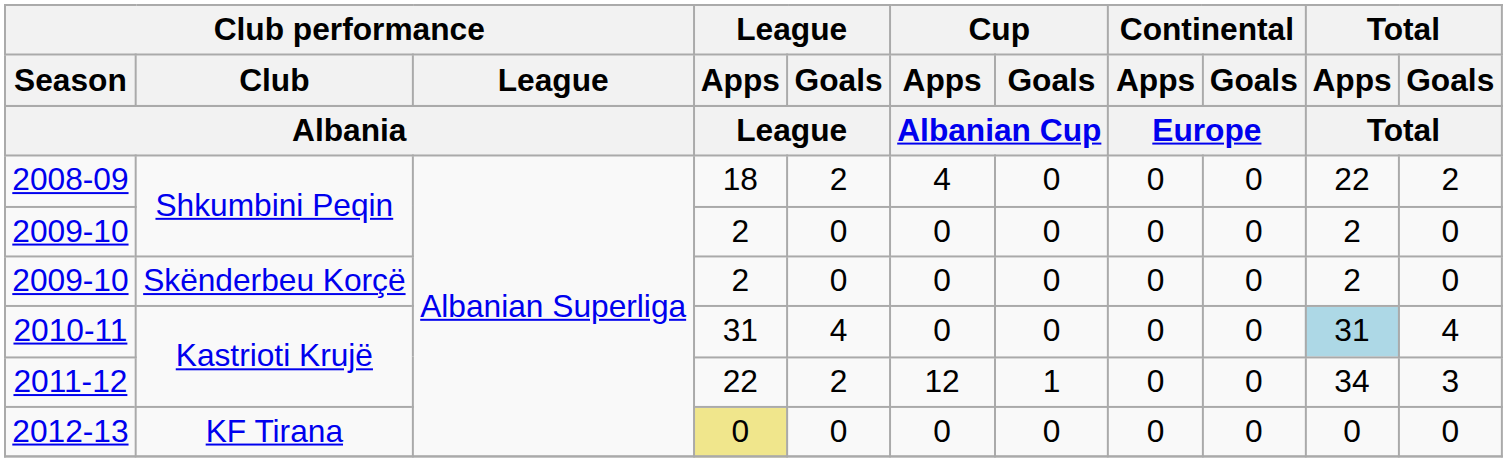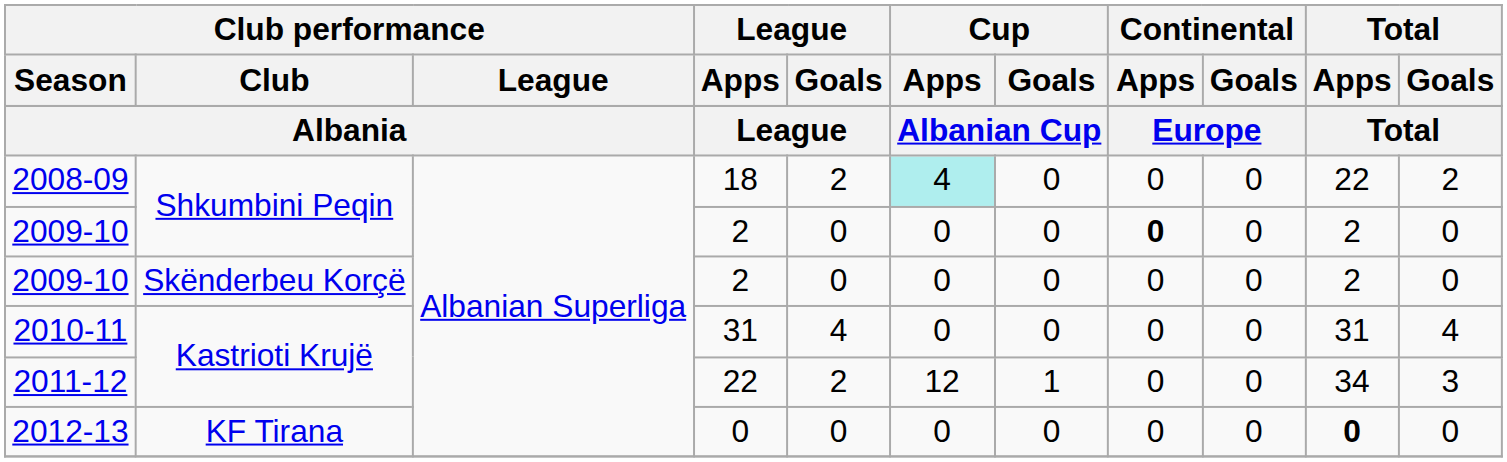2008-09 | Cup / Apps: no background -> paleturquoise background
2009-10 / Shkumbini Peqin | Continental / Apps: normal -> bold
2010-11 | Total / Apps: lightblue background -> no background
2012-13 | League / Apps: khaki background -> no background
2012-13 | Total / Apps: normal -> bold
